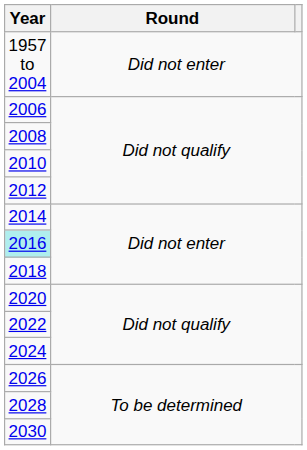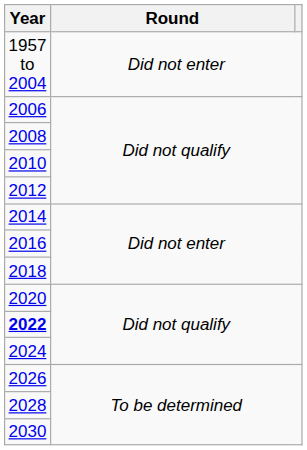2016 | Year: paleturquoise background -> no background
2022 | Year: normal -> bold
